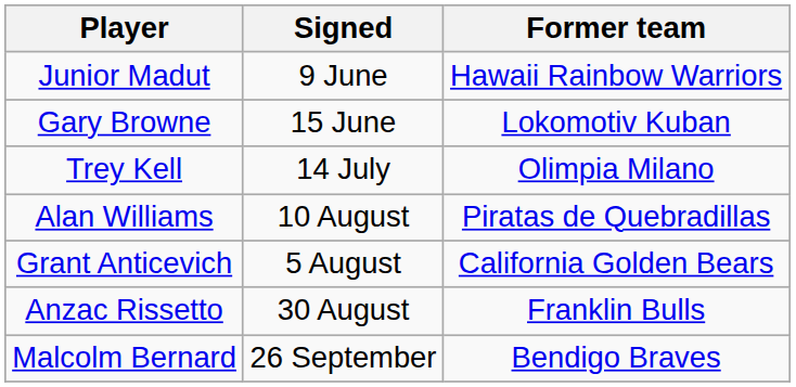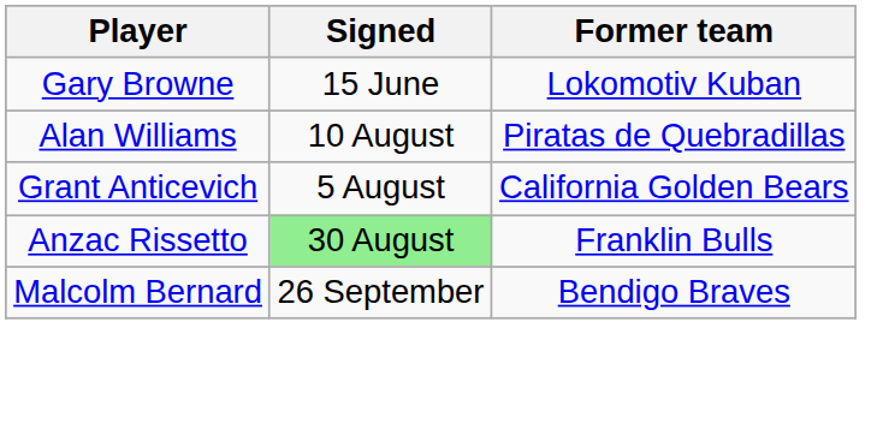- row: Junior Madut | 9 June | Hawaii Rainbow Warriors
- row: Trey Kell | 14 July | Olimpia Milano
Anzac Rissetto | Signed: no background -> lightgreen background
